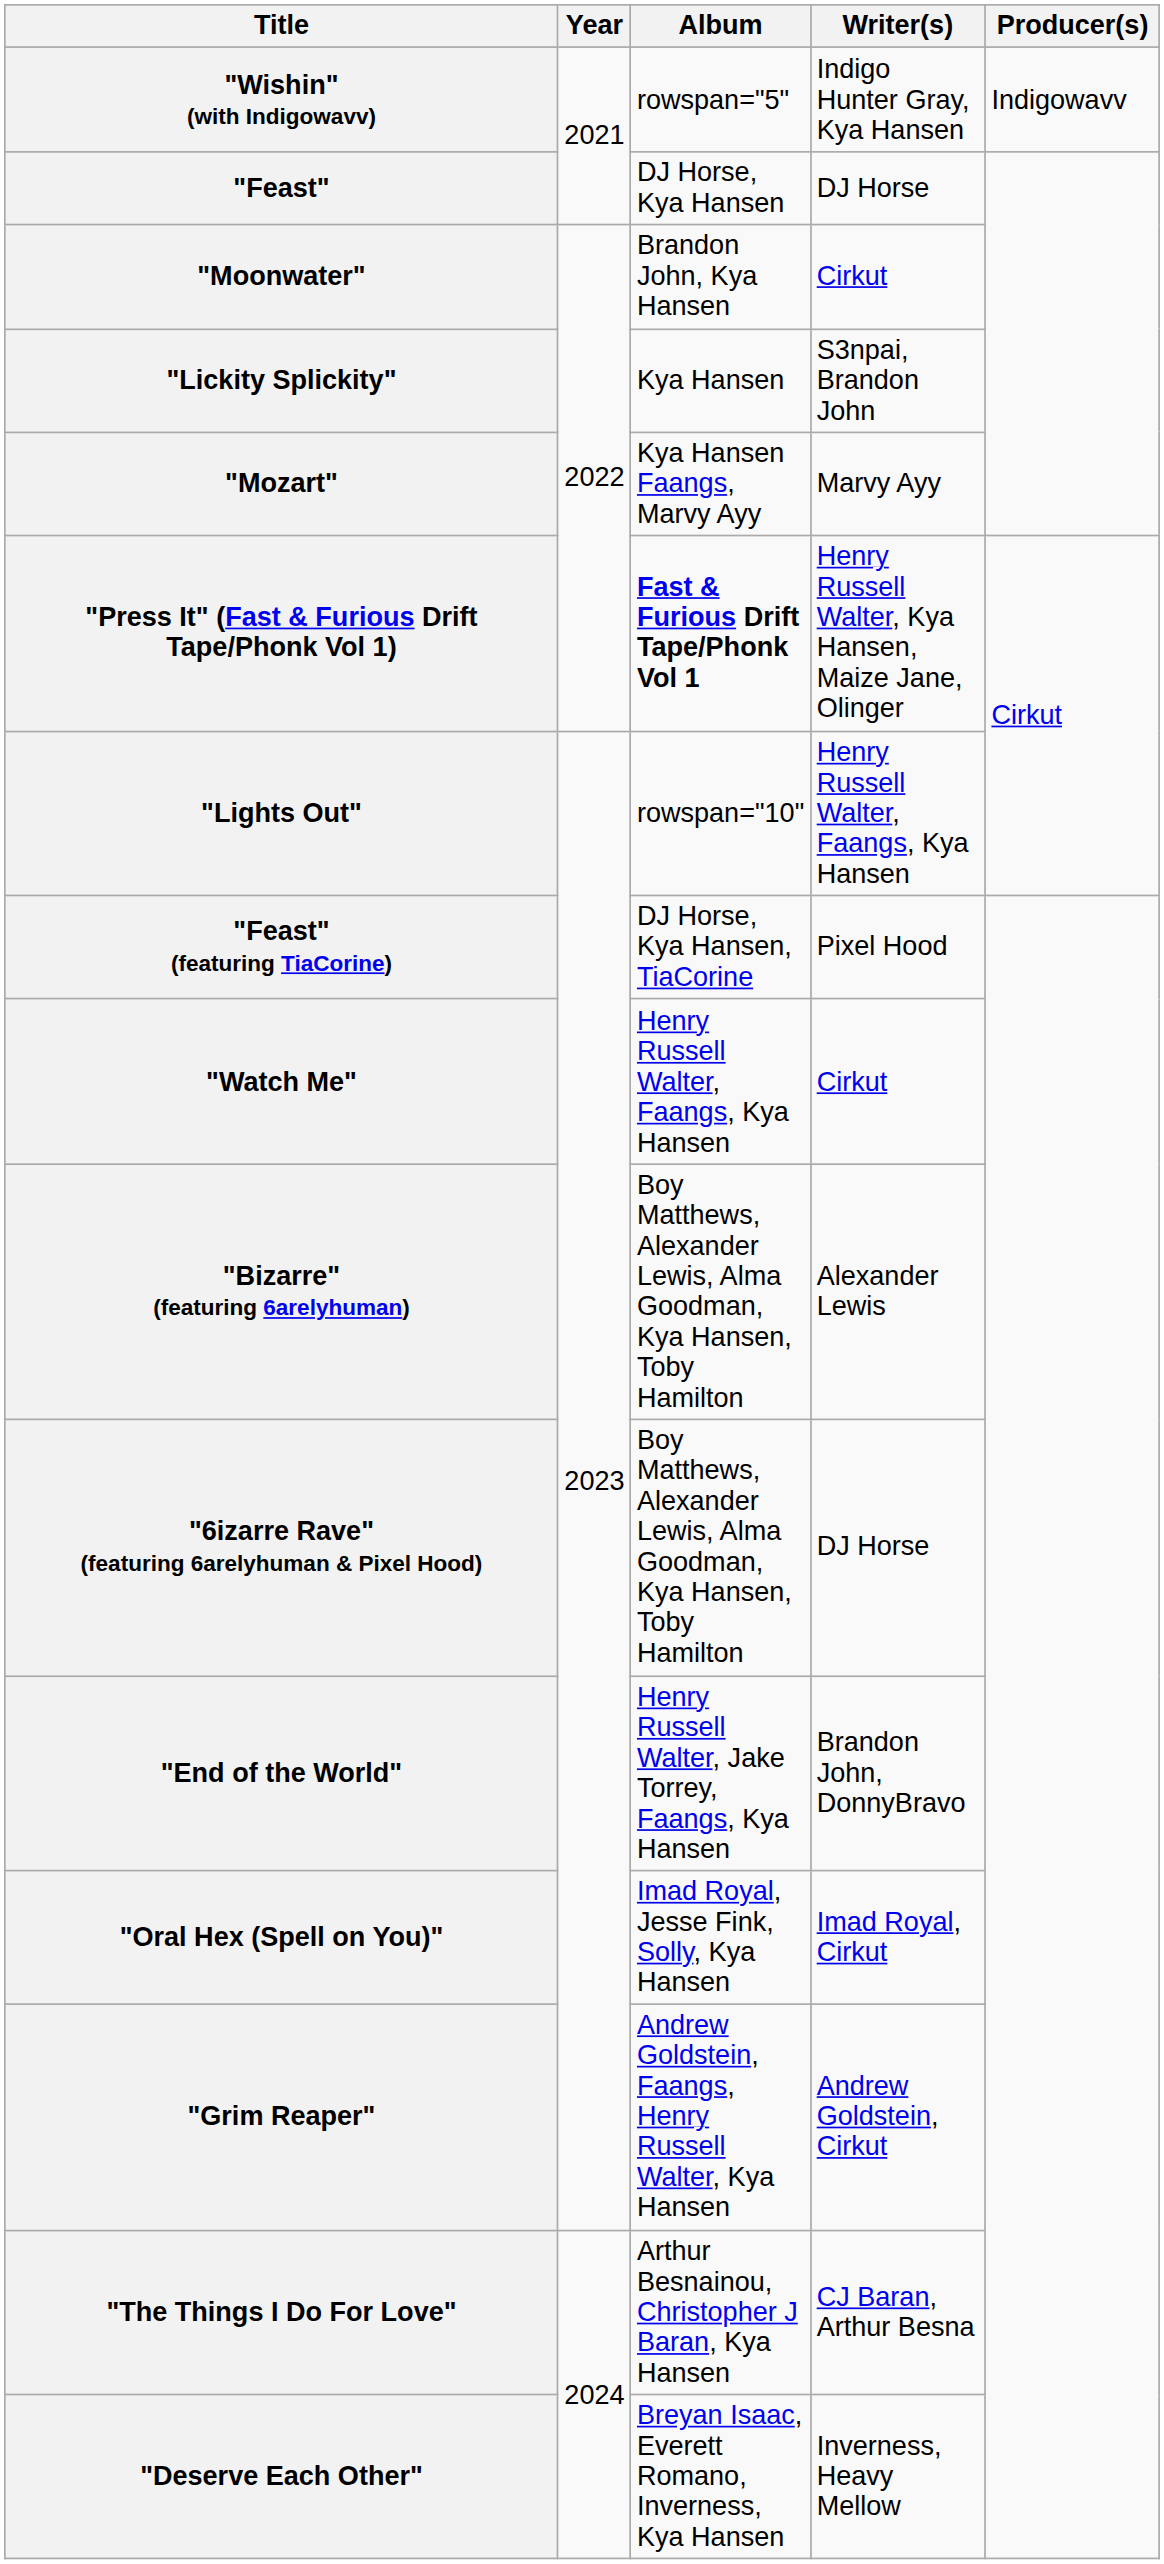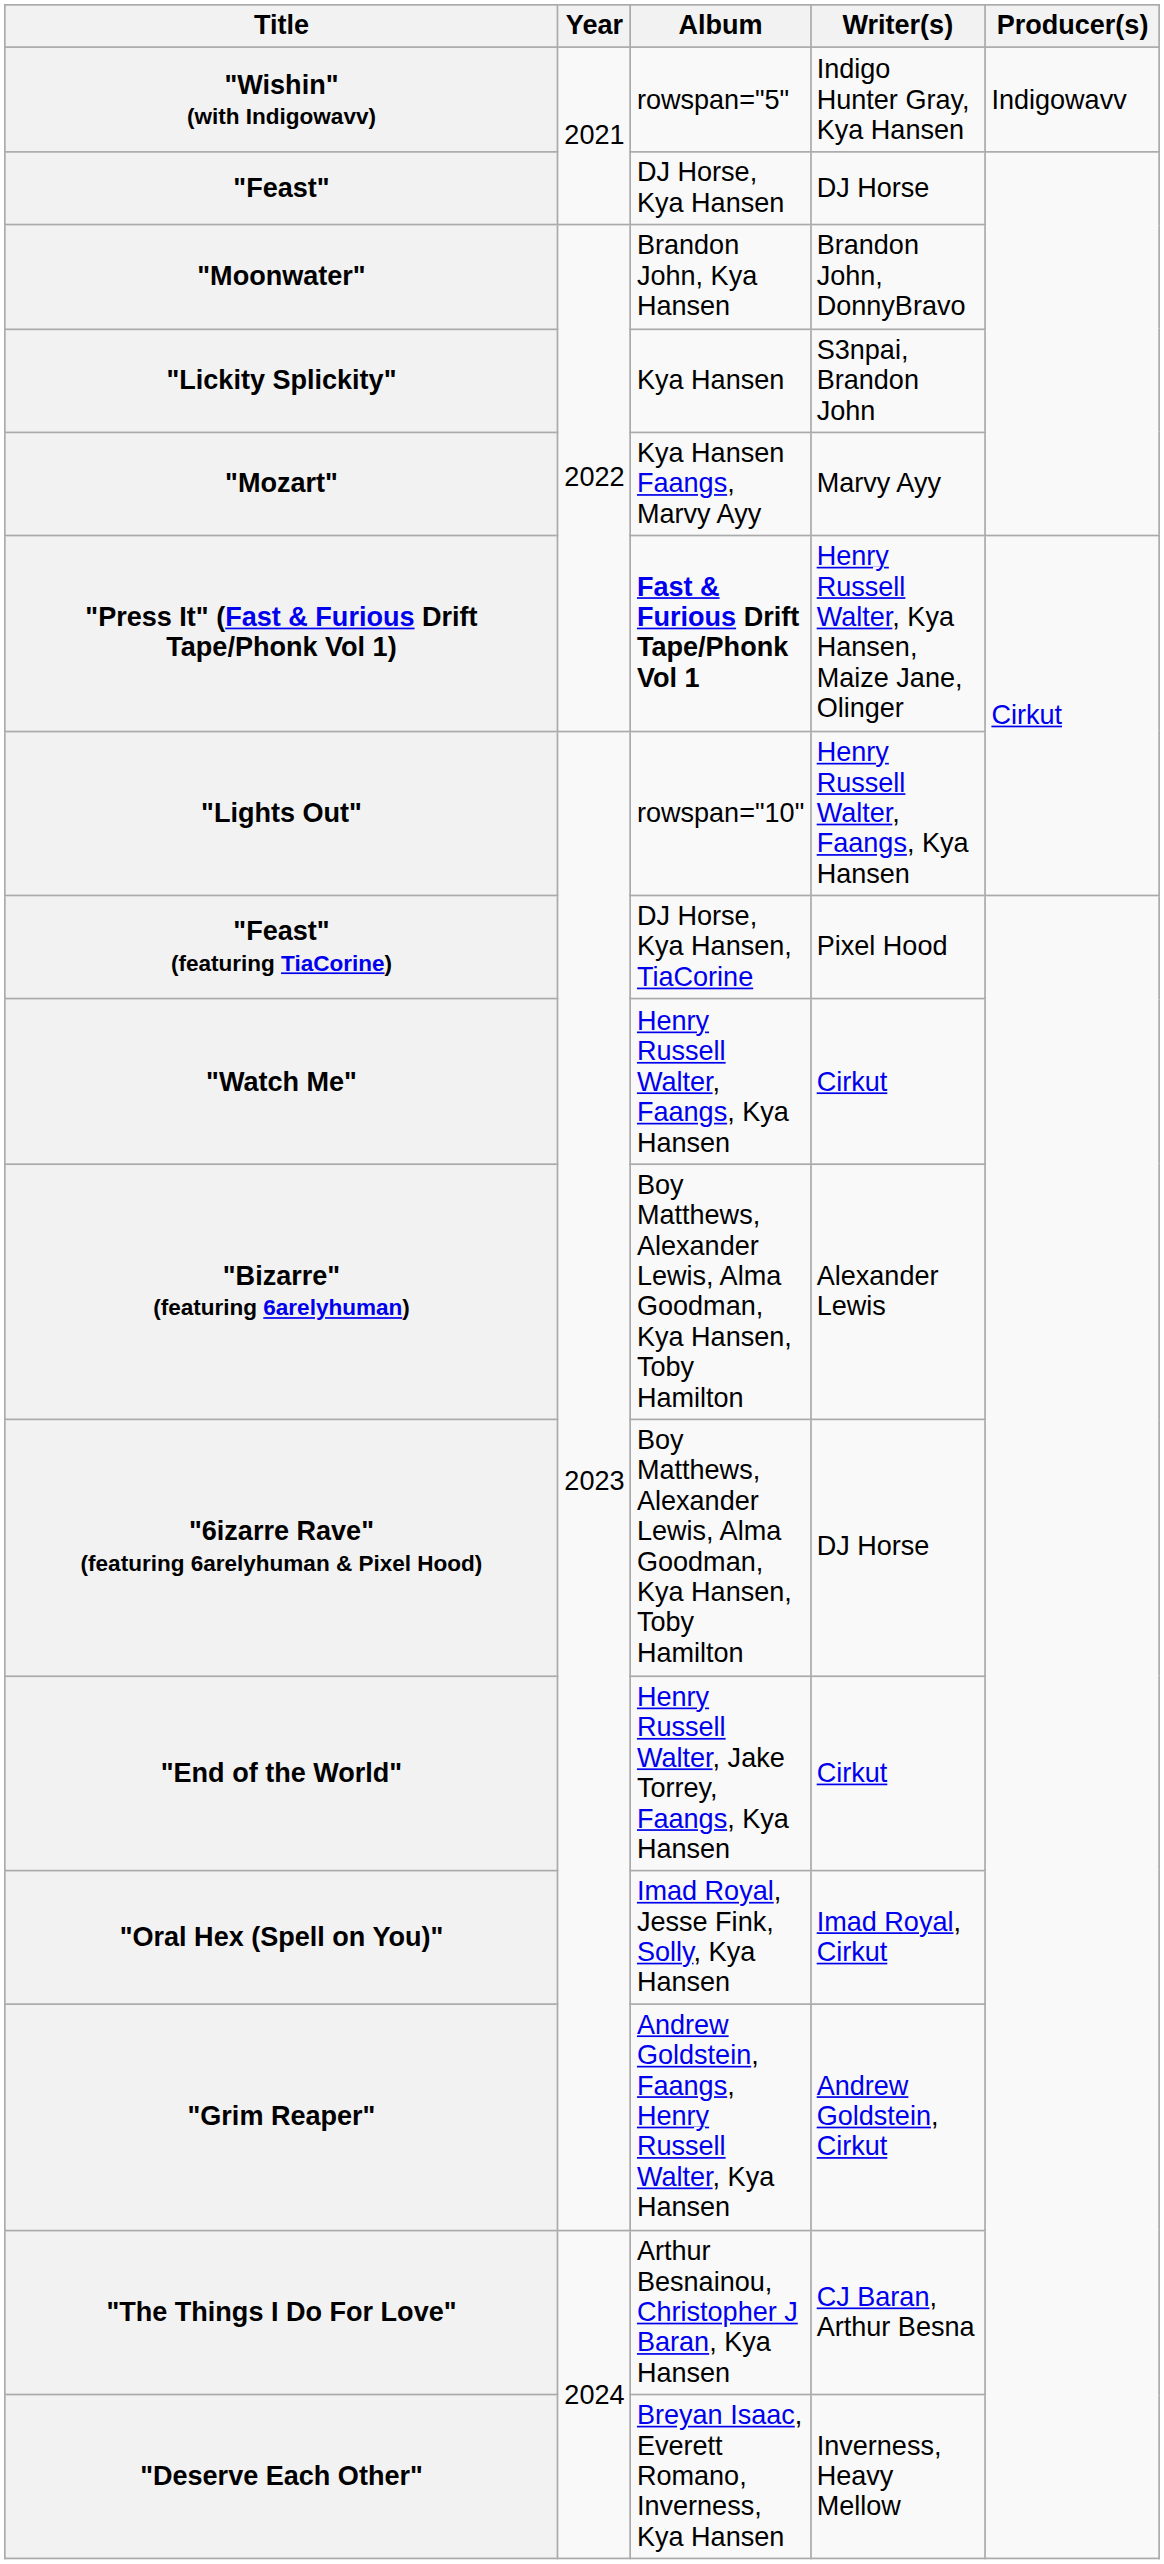"Moonwater" | Writer(s): Cirkut -> Brandon John, DonnyBravo
"End of the World" | Writer(s): Brandon John, DonnyBravo -> Cirkut
